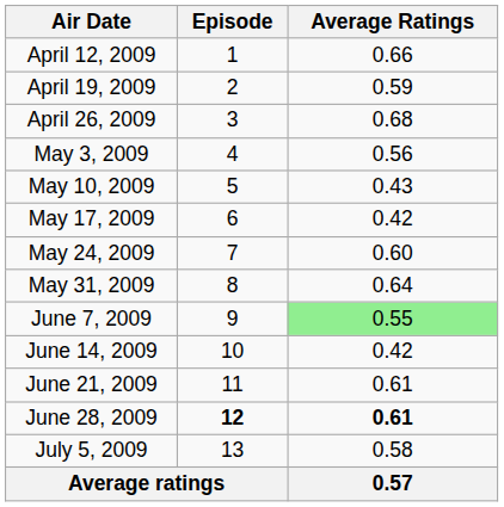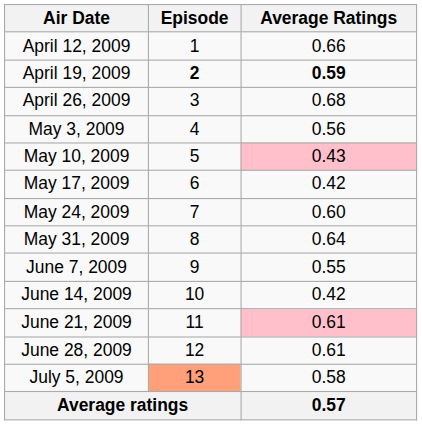April 19, 2009 | Episode: normal -> bold
April 19, 2009 | Average Ratings: normal -> bold
May 10, 2009 | Average Ratings: no background -> pink background
June 7, 2009 | Average Ratings: lightgreen background -> no background
June 21, 2009 | Average Ratings: no background -> pink background
June 28, 2009 | Episode: bold -> normal
June 28, 2009 | Average Ratings: bold -> normal
July 5, 2009 | Episode: no background -> lightsalmon background
